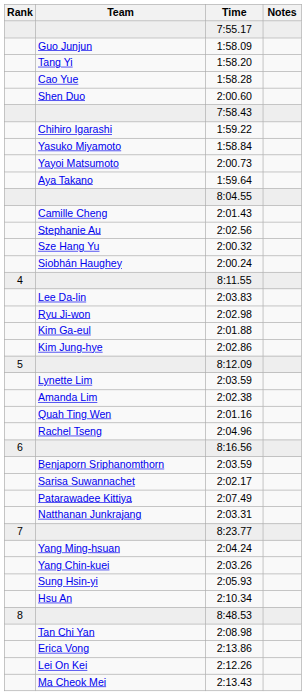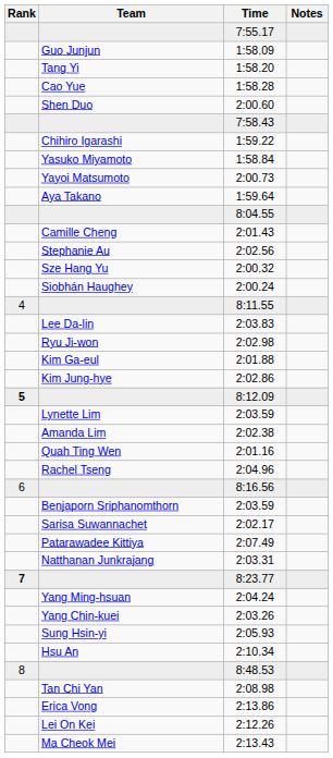8:12.09 | Rank: normal -> bold
8:23.77 | Rank: normal -> bold
